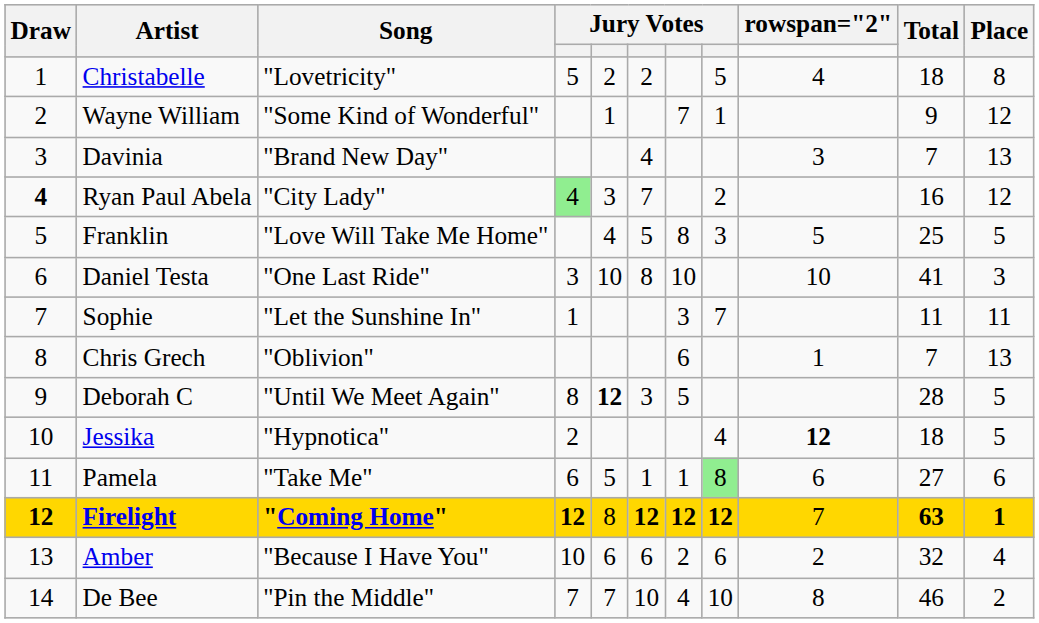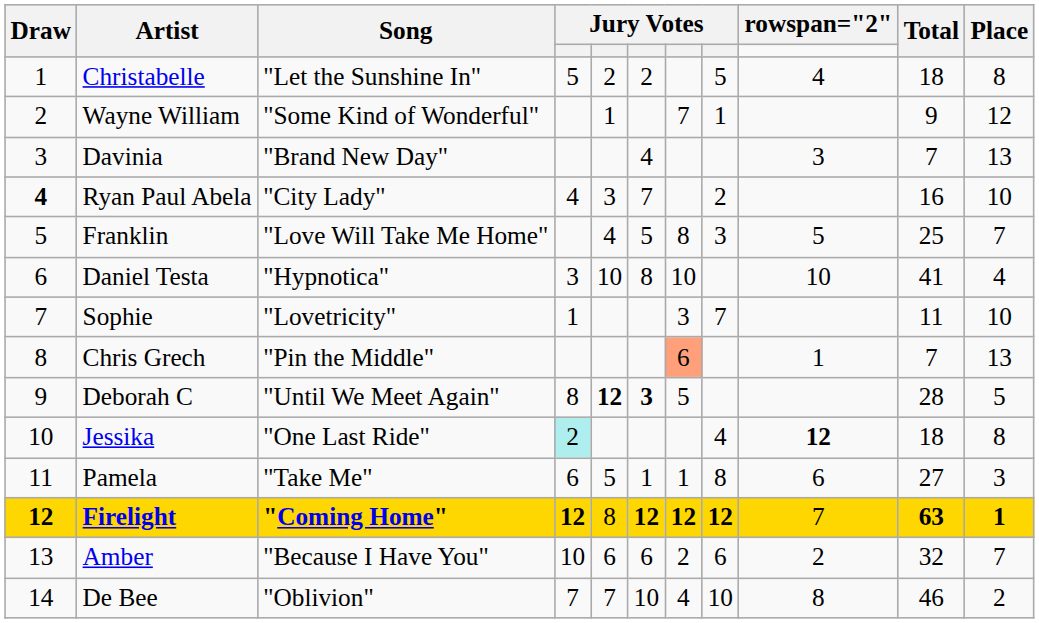Christabelle | Song: "Lovetricity" -> "Let the Sunshine In"
Ryan Paul Abela | column 4: lightgreen background -> no background
Ryan Paul Abela | Place: 12 -> 10
Franklin | Place: 5 -> 7
Daniel Testa | Song: "One Last Ride" -> "Hypnotica"
Daniel Testa | Place: 3 -> 4
Sophie | Song: "Let the Sunshine In" -> "Lovetricity"
Sophie | Place: 11 -> 10
Chris Grech | Song: "Oblivion" -> "Pin the Middle"
Chris Grech | column 7: no background -> lightsalmon background
Deborah C | column 6: normal -> bold
Jessika | Song: "Hypnotica" -> "One Last Ride"
Jessika | column 4: no background -> paleturquoise background
Jessika | Place: 5 -> 8
Pamela | column 8: lightgreen background -> no background
Pamela | Place: 6 -> 3
Amber | Place: 4 -> 7
De Bee | Song: "Pin the Middle" -> "Oblivion"
